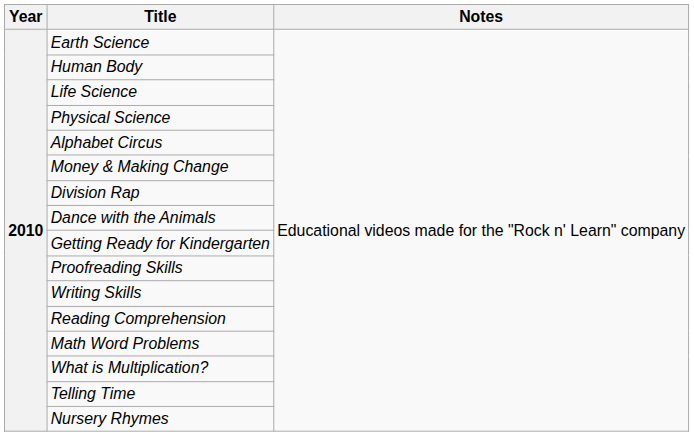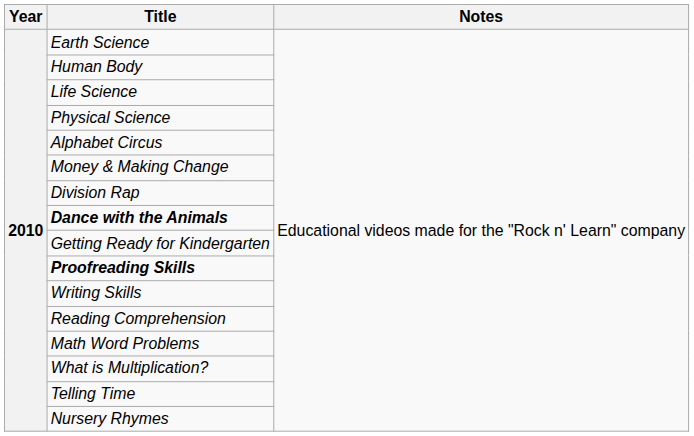Dance with the Animals | Title: normal -> bold
Proofreading Skills | Title: normal -> bold
